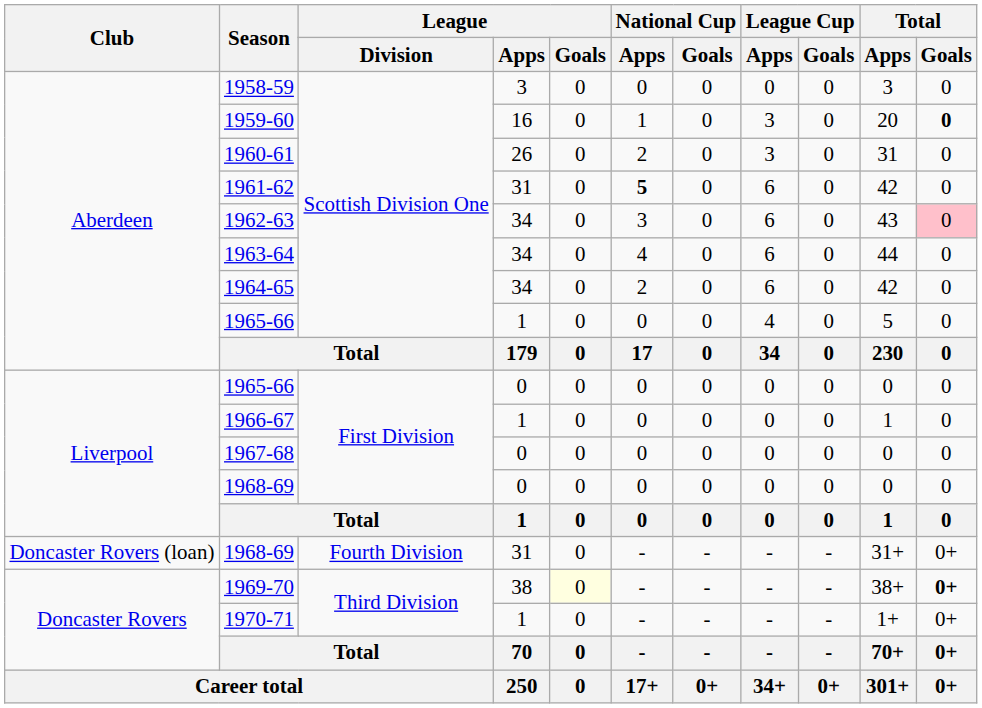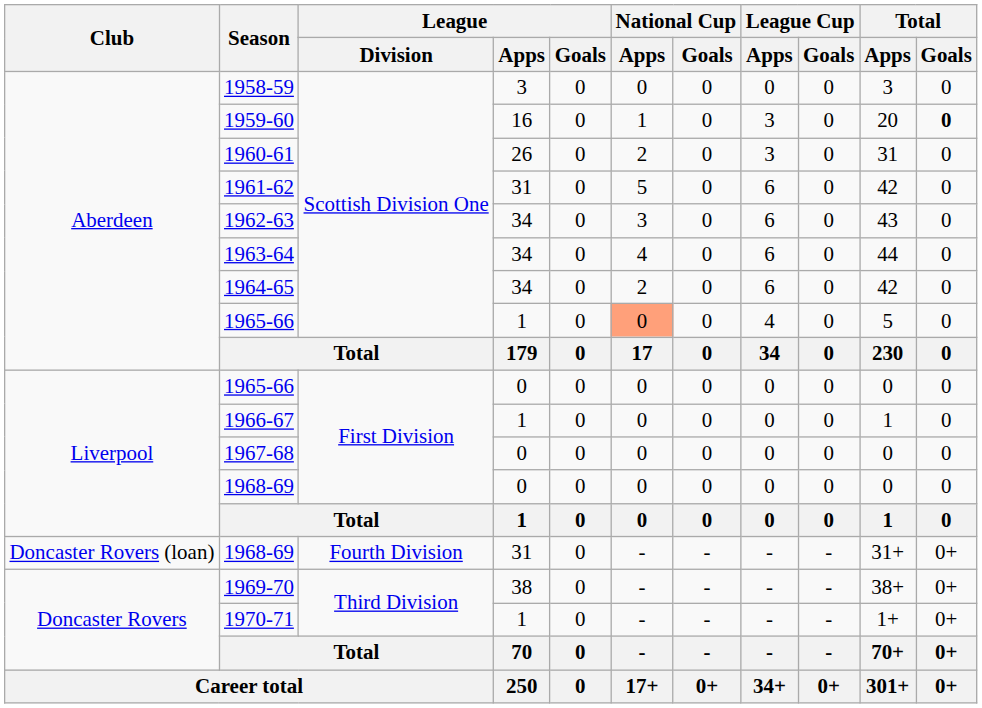1961-62 | National Cup / Apps: bold -> normal
1962-63 | Total / Goals: pink background -> no background
1965-66 / 1 | National Cup / Apps: no background -> lightsalmon background
1969-70 | League / Goals: lightyellow background -> no background
1969-70 | Total / Goals: bold -> normal
